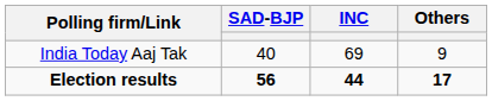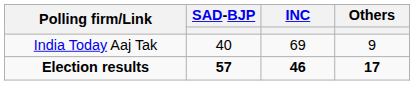Election results | SAD-BJP: 56 -> 57
Election results | INC: 44 -> 46
